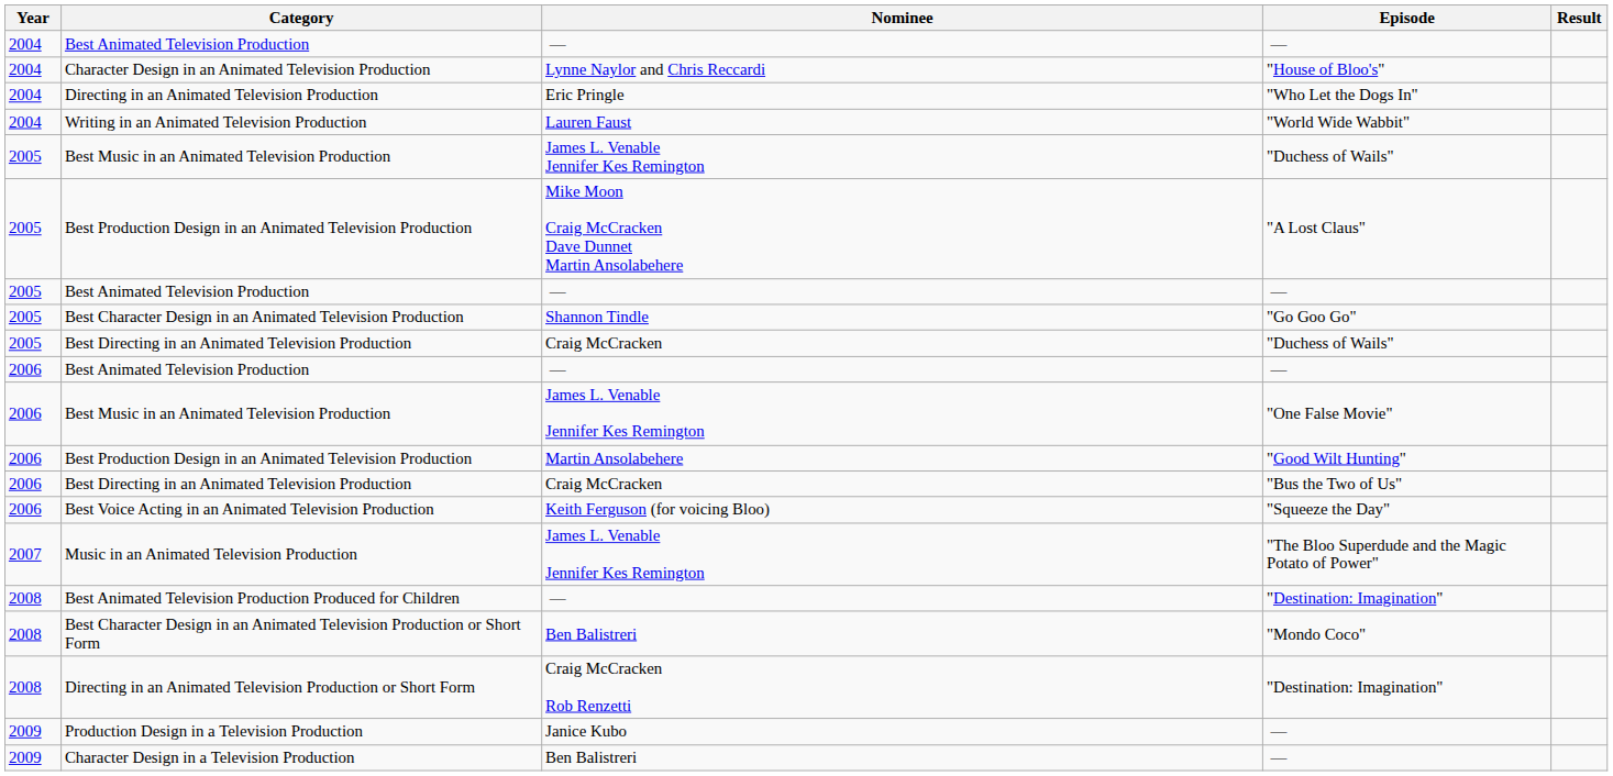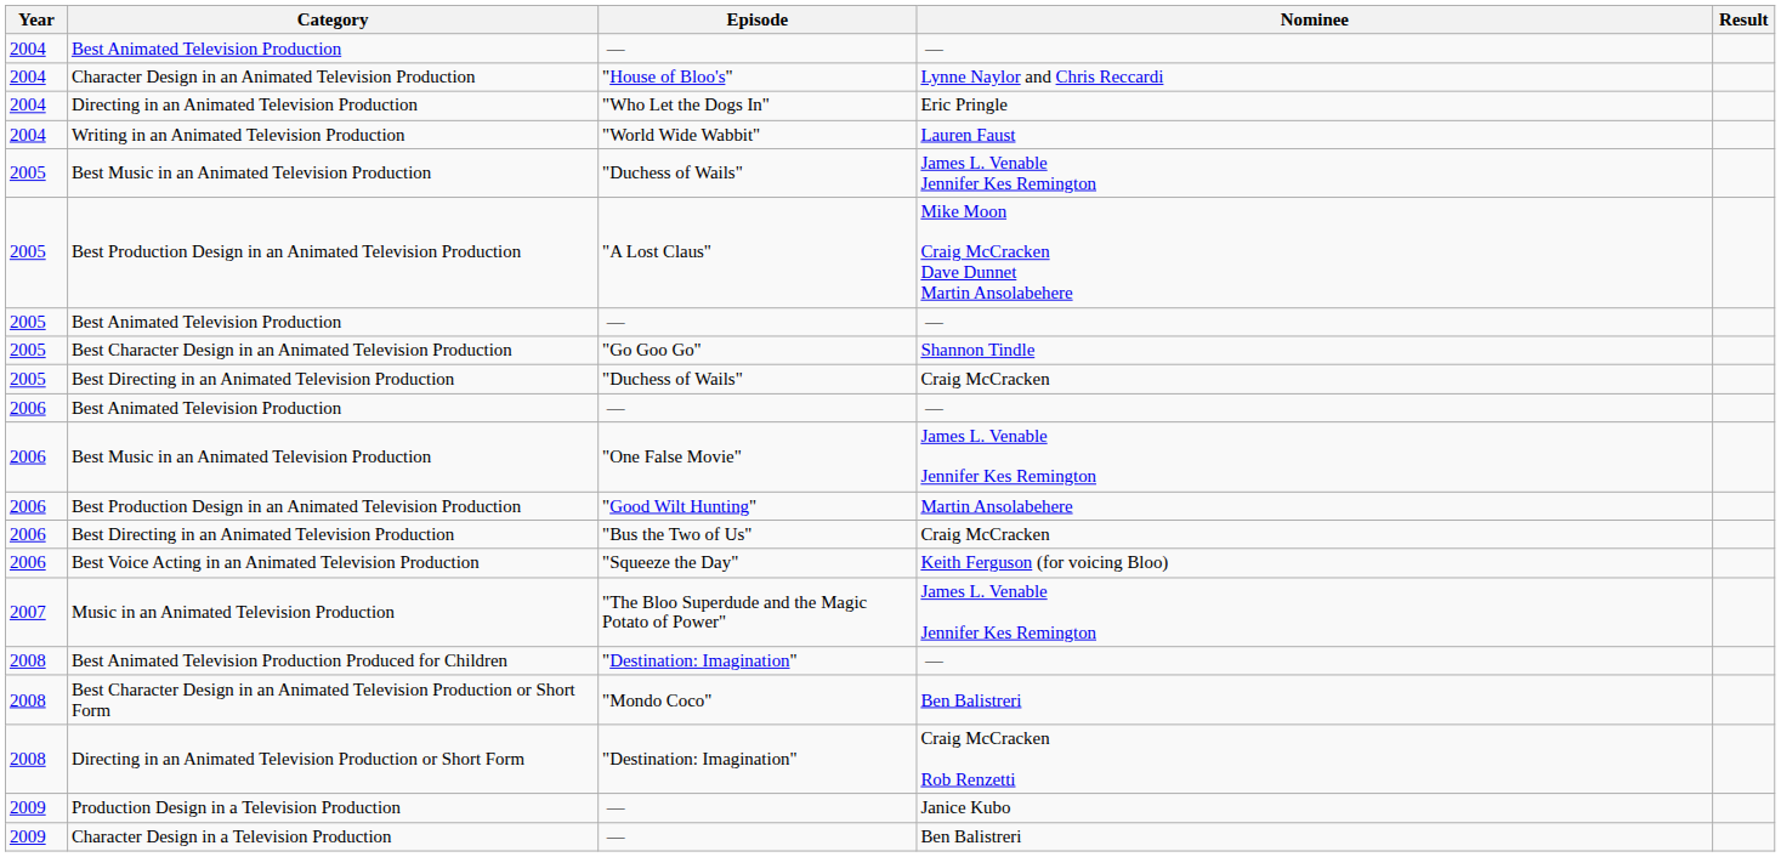columns swapped: Nominee <-> Episode
